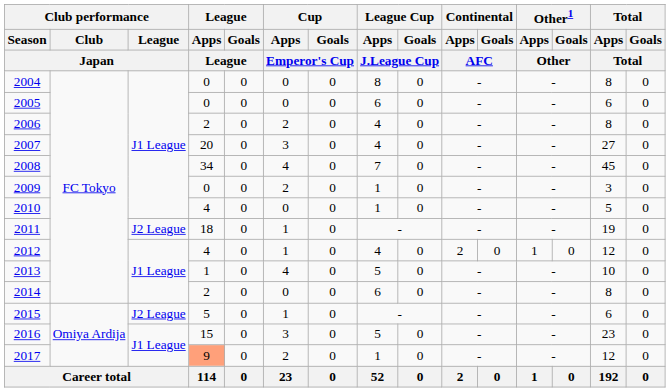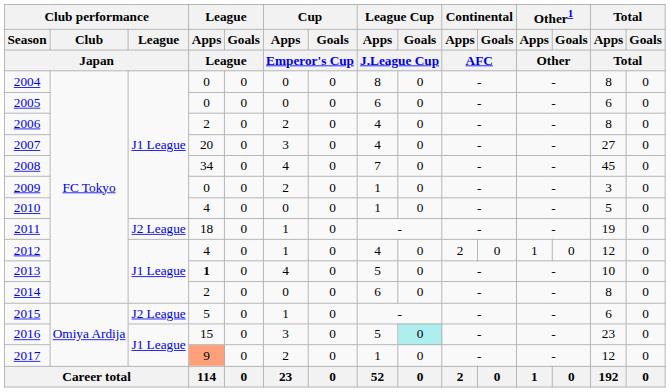2013 | League / Apps / League: normal -> bold
2016 | League Cup / Goals / J.League Cup: no background -> paleturquoise background
